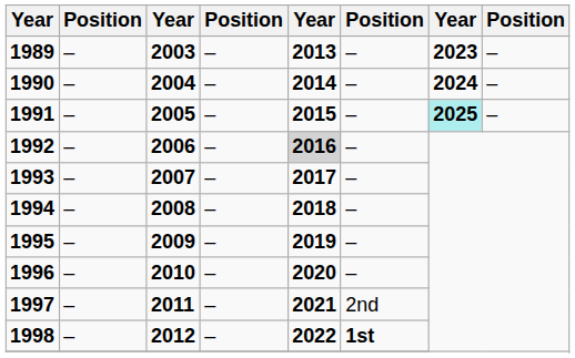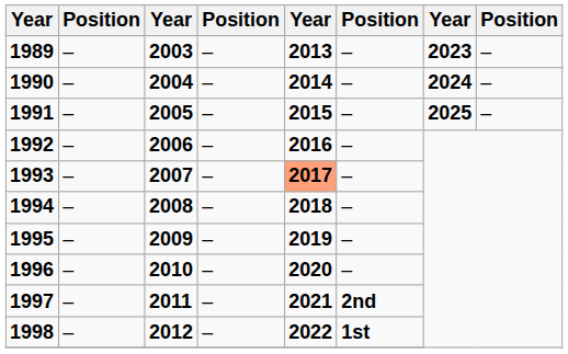1991 | column 7: paleturquoise background -> no background
1992 | column 5: lightgrey background -> no background
1993 | column 5: no background -> lightsalmon background
1997 | column 6: normal -> bold
